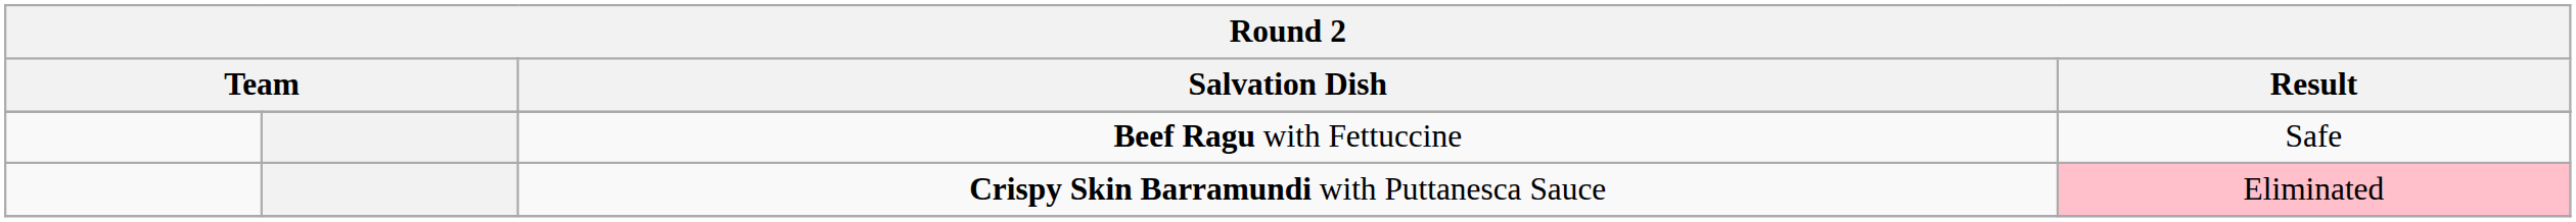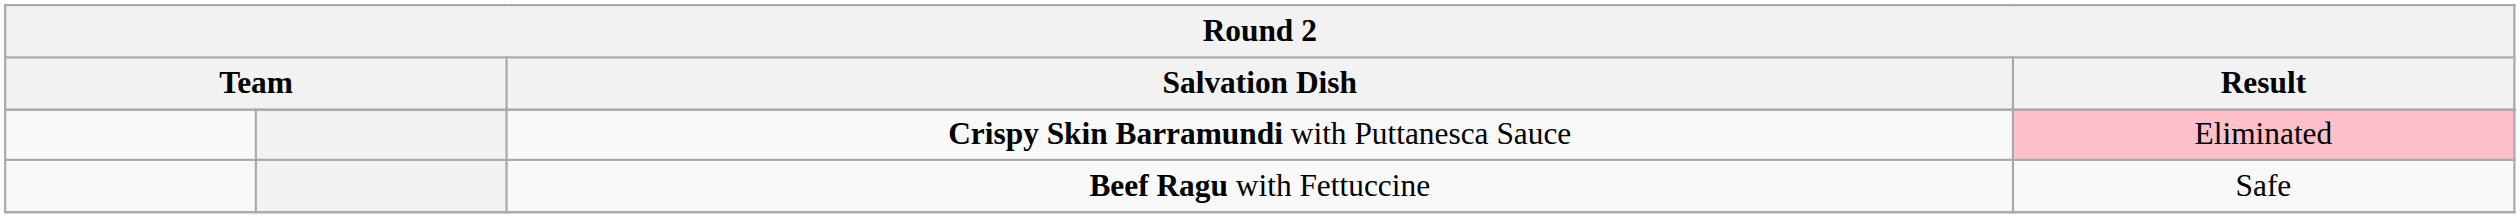rows swapped: Beef Ragu with Fettuccine <-> Crispy Skin Barramundi with Puttanesca Sauce
